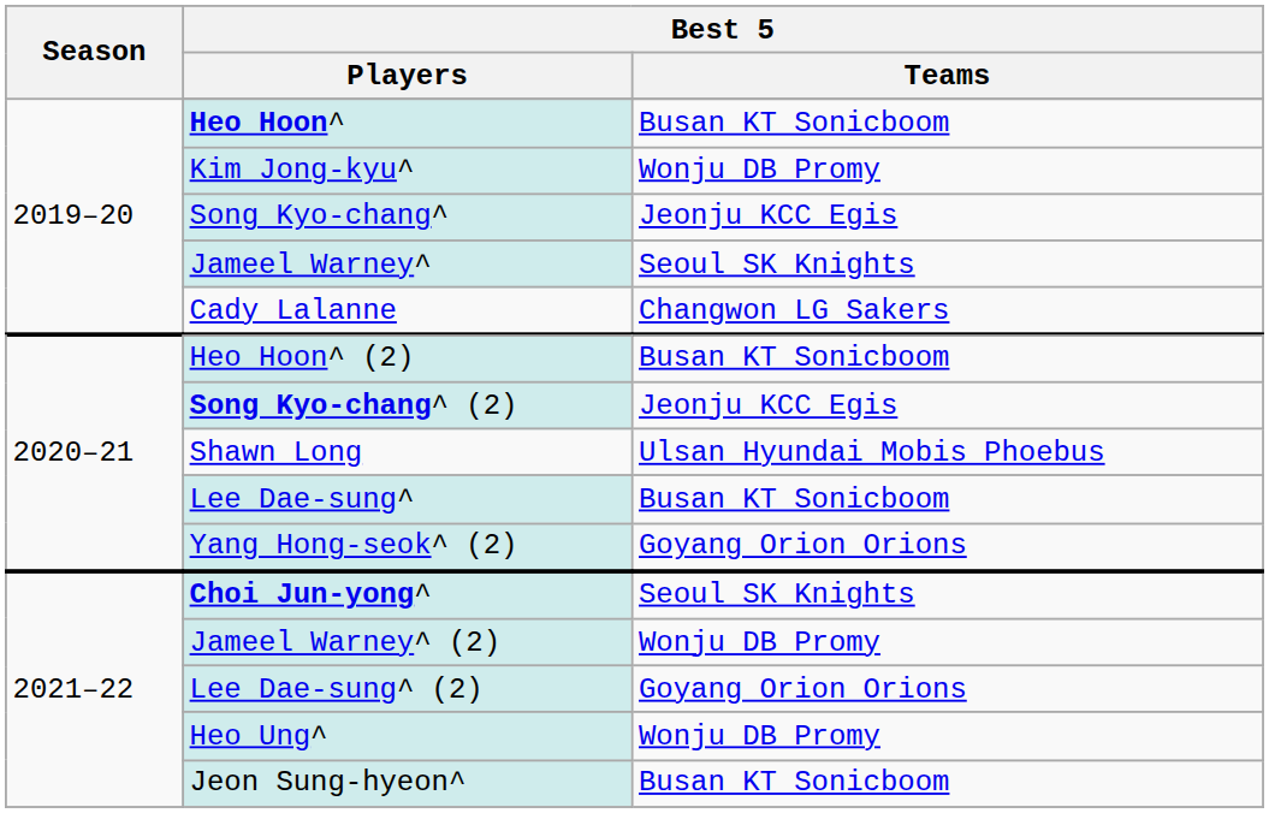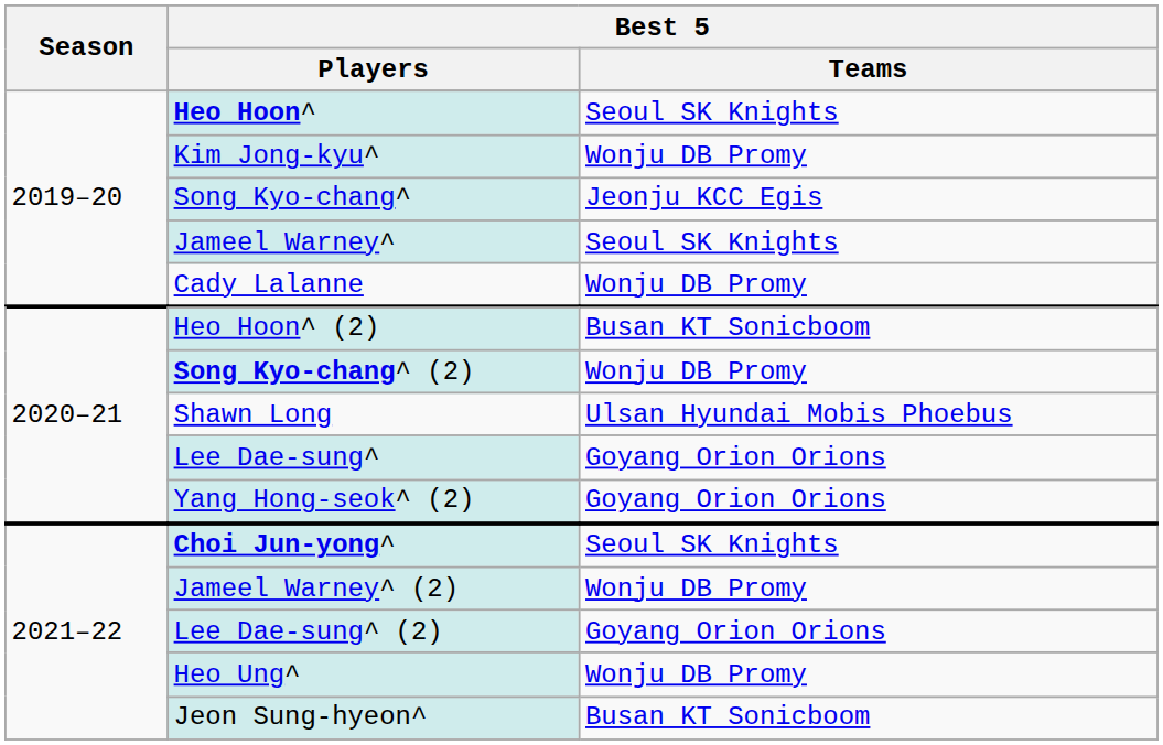Heo Hoon^ | Best 5 / Teams: Busan KT Sonicboom -> Seoul SK Knights
Cady Lalanne | Best 5 / Teams: Changwon LG Sakers -> Wonju DB Promy
Song Kyo-chang^ (2) | Best 5 / Teams: Jeonju KCC Egis -> Wonju DB Promy
Lee Dae-sung^ | Best 5 / Teams: Busan KT Sonicboom -> Goyang Orion Orions
